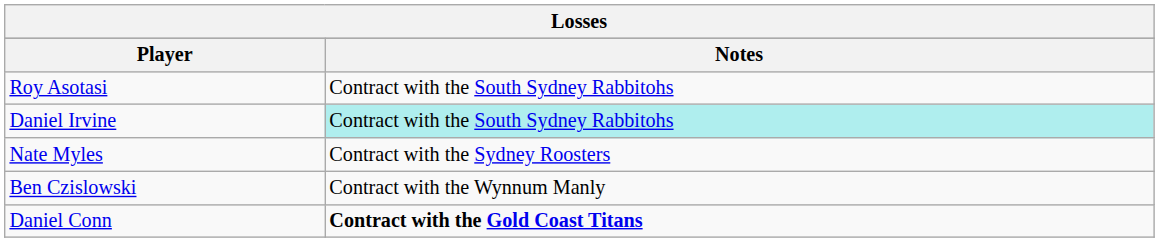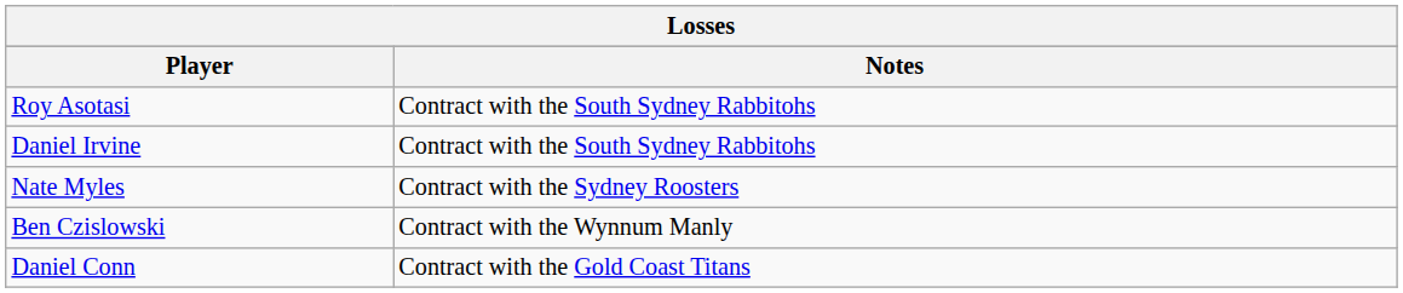Daniel Irvine | Notes: paleturquoise background -> no background
Daniel Conn | Notes: bold -> normal
